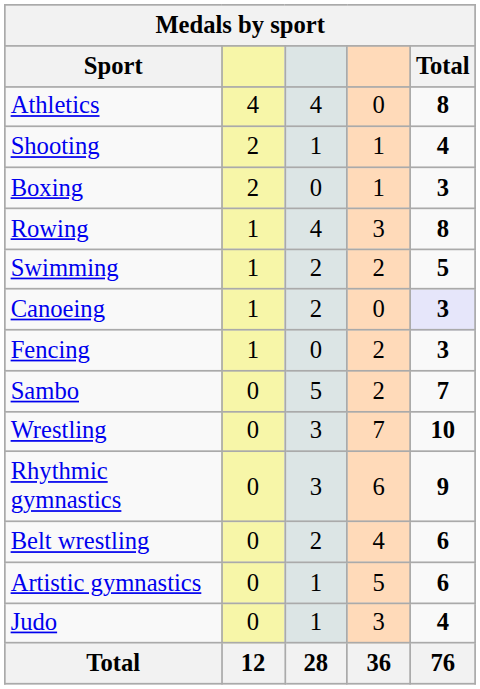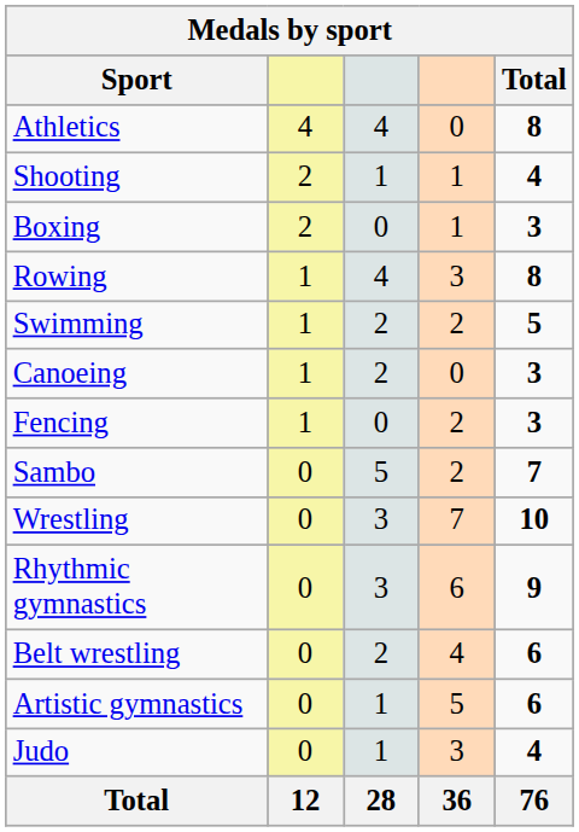Canoeing | Total: lavender background -> no background
